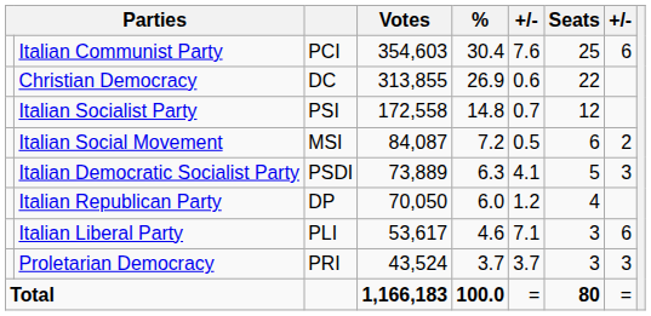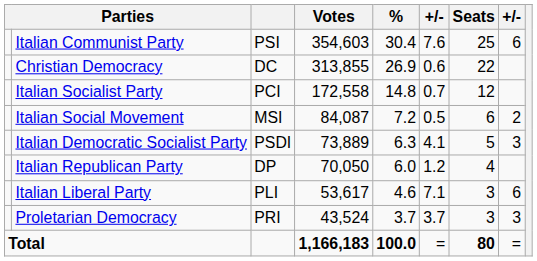Italian Communist Party | column 3: PCI -> PSI
Italian Socialist Party | column 3: PSI -> PCI
